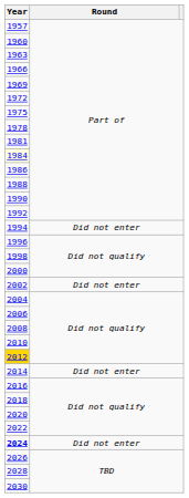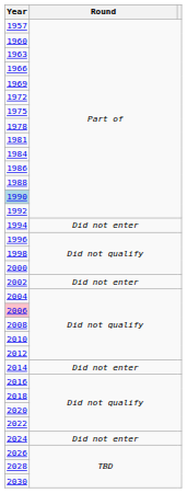1984 | Year: lightyellow background -> no background
1990 | Year: no background -> lightblue background
2006 | Year: no background -> pink background
2012 | Year: gold background -> no background
2024 | Year: bold -> normal
